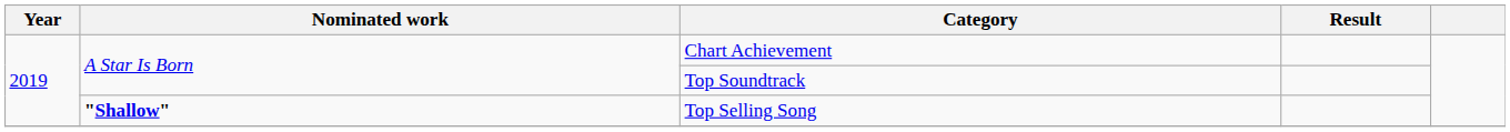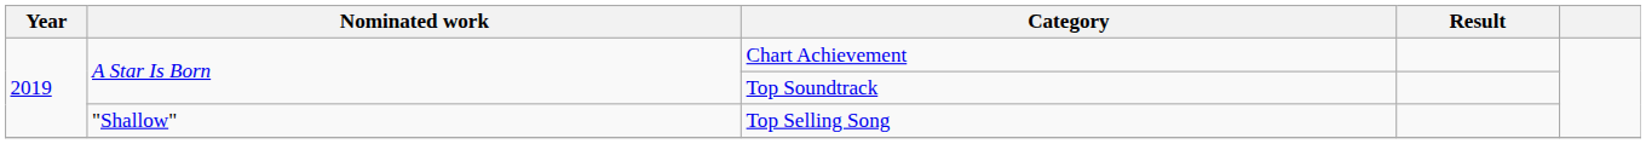Top Selling Song | Nominated work: bold -> normal
